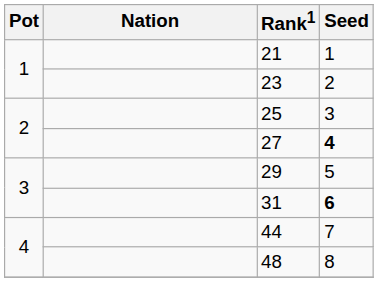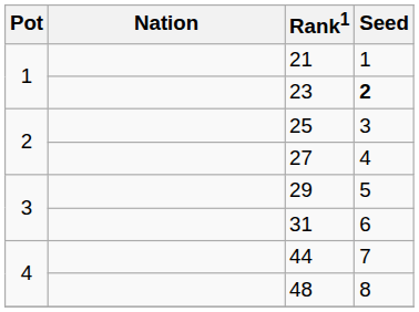23 | Seed: normal -> bold
27 | Seed: bold -> normal
31 | Seed: bold -> normal
